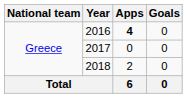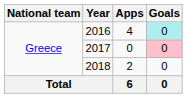2016 | Apps: bold -> normal
2016 | Goals: no background -> paleturquoise background
2017 | Goals: no background -> pink background
